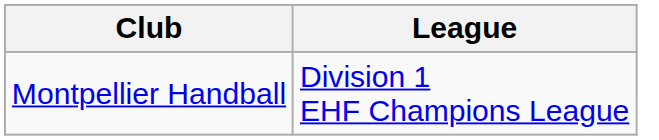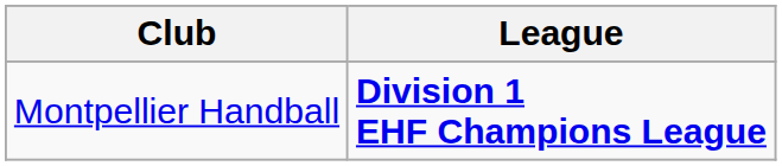Montpellier Handball | League: normal -> bold
